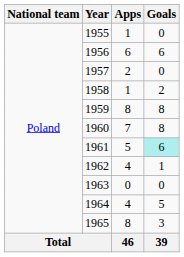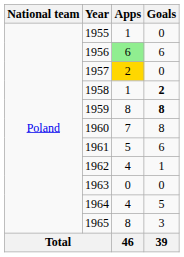1956 | Apps: no background -> lightgreen background
1957 | Apps: no background -> gold background
1958 | Goals: normal -> bold
1959 | Goals: normal -> bold
1961 | Goals: paleturquoise background -> no background
